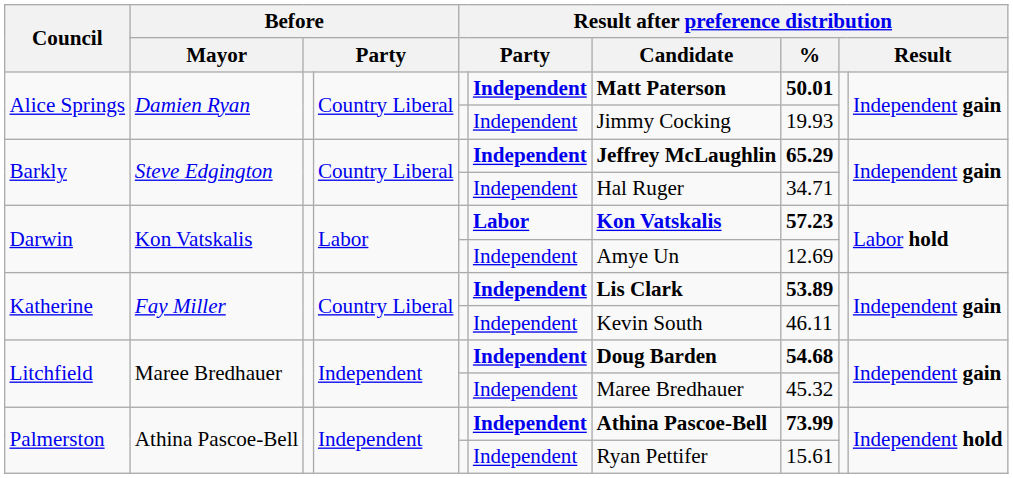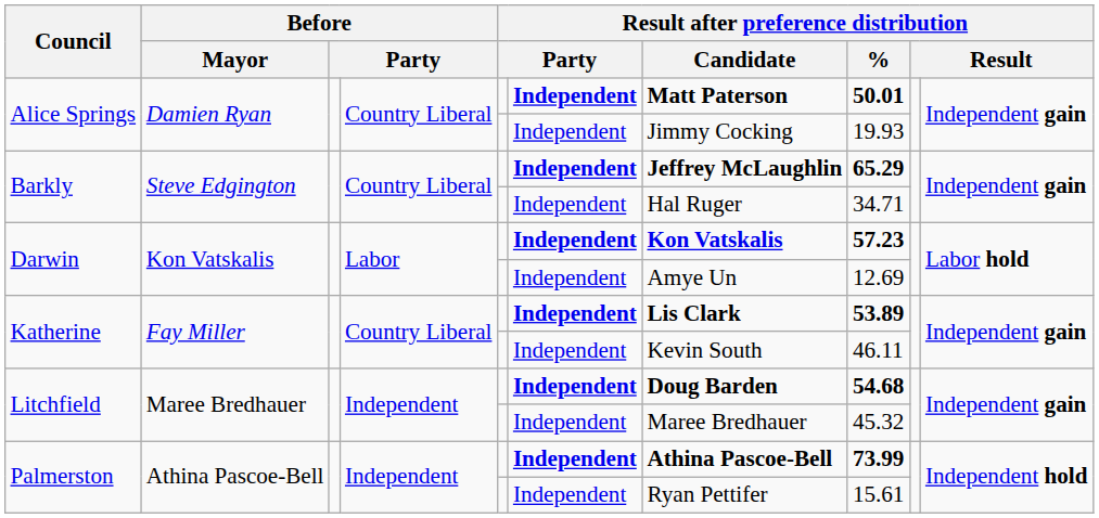row 7 | column 6: Labor -> Independent
